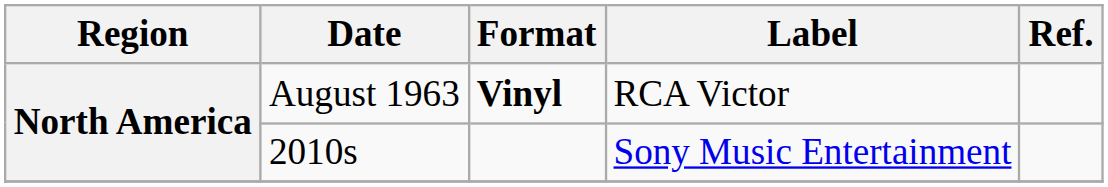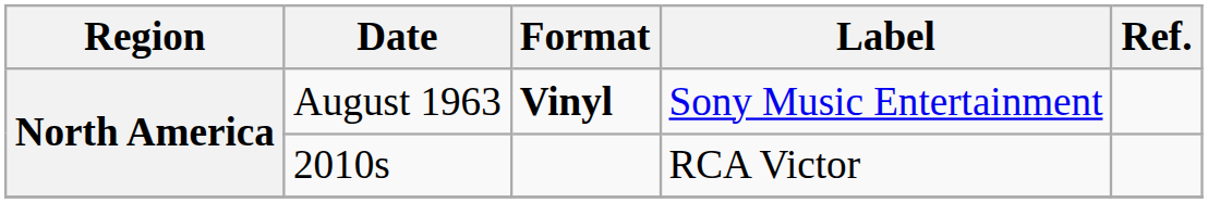August 1963 | Label: RCA Victor -> Sony Music Entertainment
2010s | Label: Sony Music Entertainment -> RCA Victor
